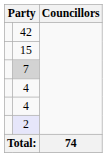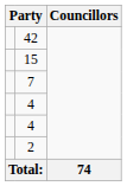7 | column 2: lightgrey background -> no background
2 | column 2: lavender background -> no background
